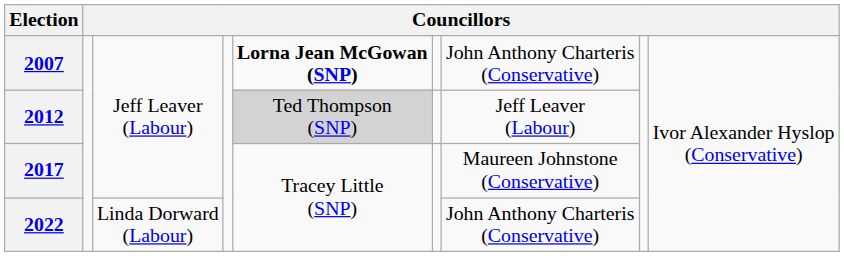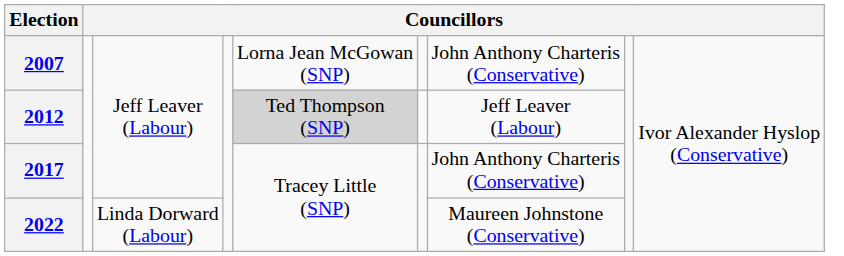2007 | column 5: bold -> normal
2017 | column 7: Maureen Johnstone (Conservative) -> John Anthony Charteris (Conservative)
2022 | column 7: John Anthony Charteris (Conservative) -> Maureen Johnstone (Conservative)
